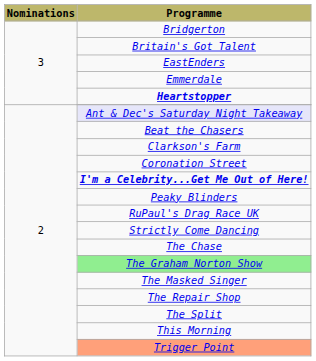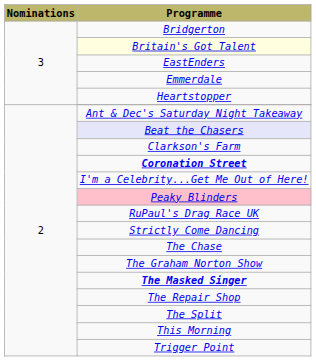Britain's Got Talent | Programme: no background -> lightyellow background
Heartstopper | Programme: bold -> normal
Ant & Dec's Saturday Night Takeaway | Programme: lavender background -> no background
Beat the Chasers | Programme: no background -> lavender background
Coronation Street | Programme: normal -> bold
I'm a Celebrity...Get Me Out of Here! | Programme: bold -> normal
Peaky Blinders | Programme: no background -> pink background
The Graham Norton Show | Programme: lightgreen background -> no background
The Masked Singer | Programme: normal -> bold
Trigger Point | Programme: lightsalmon background -> no background
